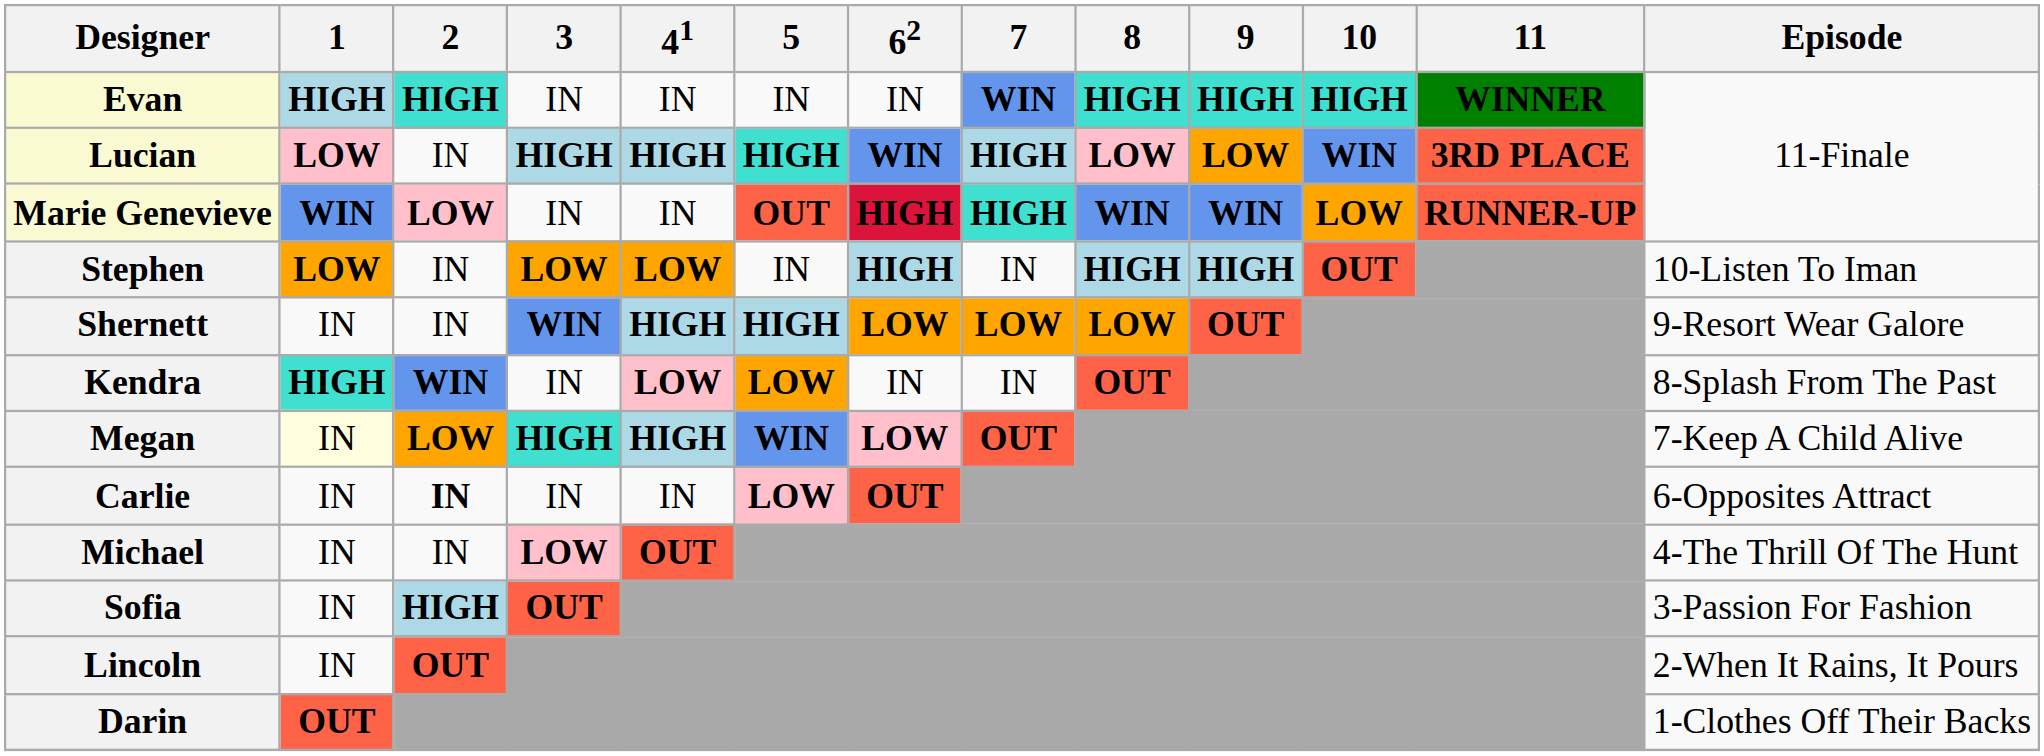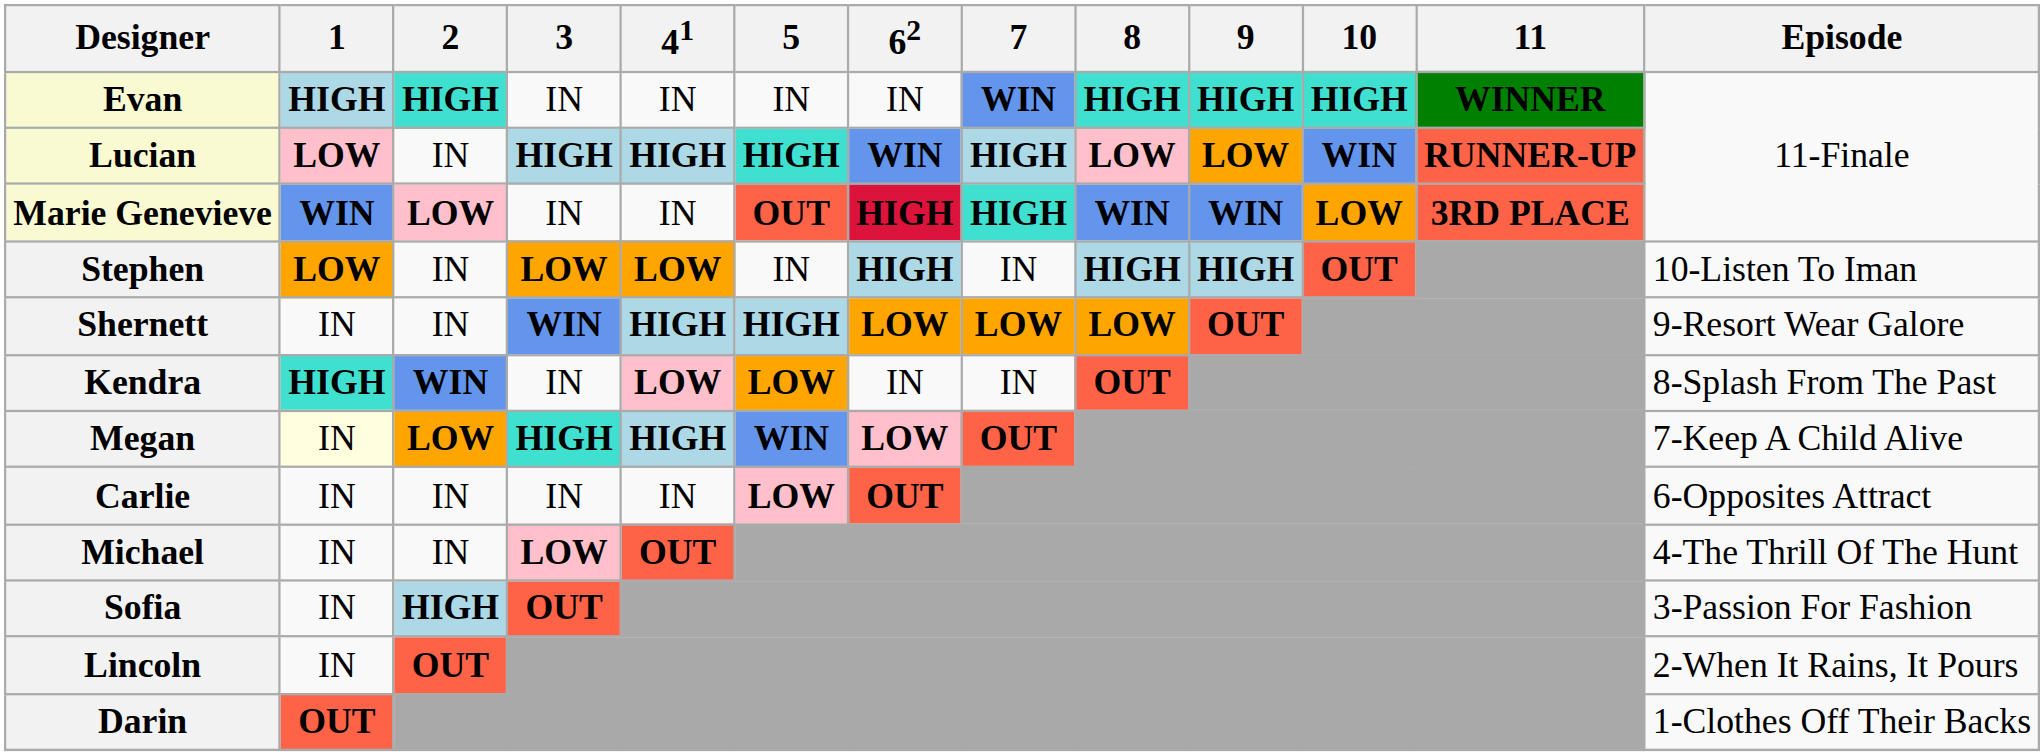Lucian | 11: 3RD PLACE -> RUNNER-UP
Marie Genevieve | 11: RUNNER-UP -> 3RD PLACE
Carlie | 2: bold -> normal
